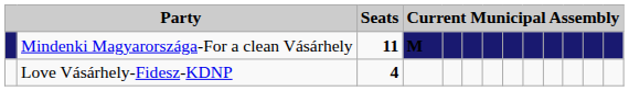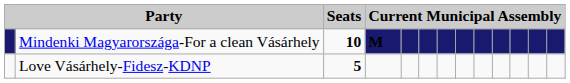Mindenki Magyarországa-For a clean Vásárhely | Seats: 11 -> 10
Love Vásárhely-Fidesz-KDNP | Seats: 4 -> 5
